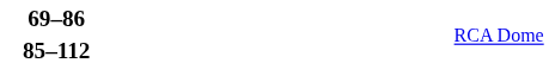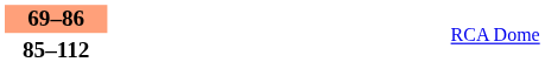69–86 | column 1: no background -> lightsalmon background
